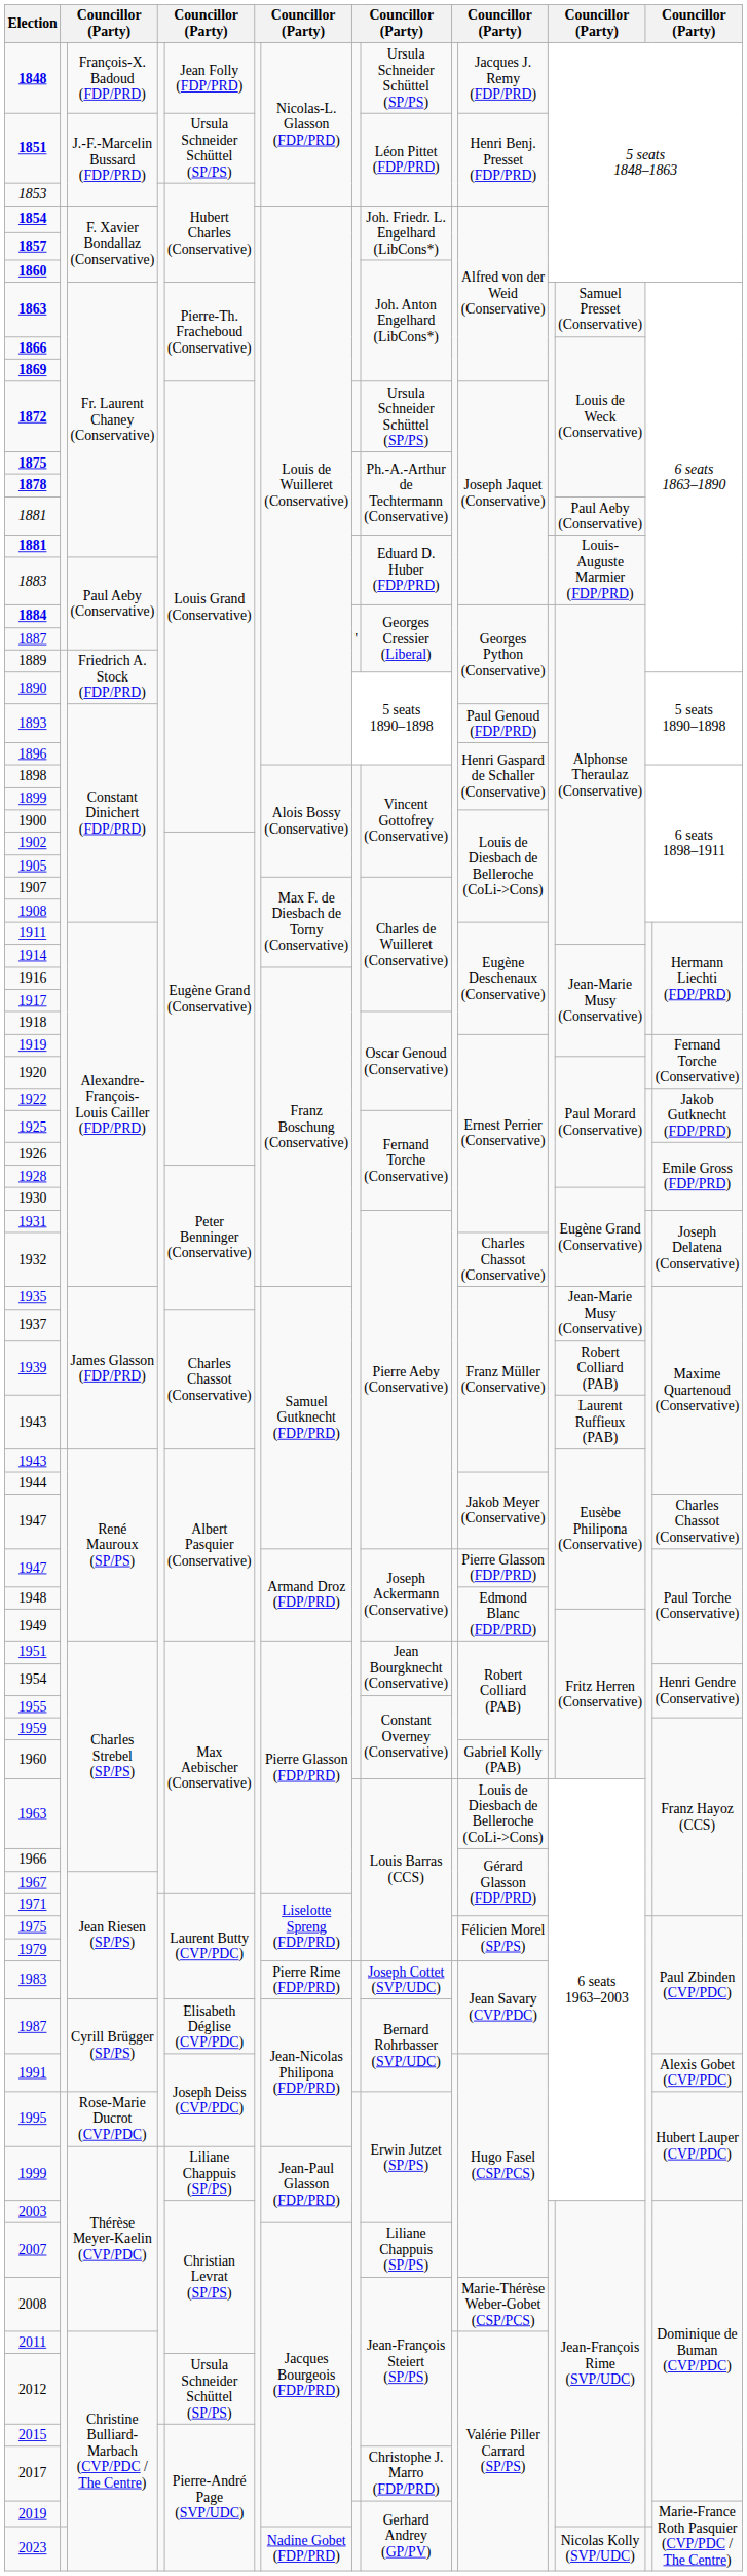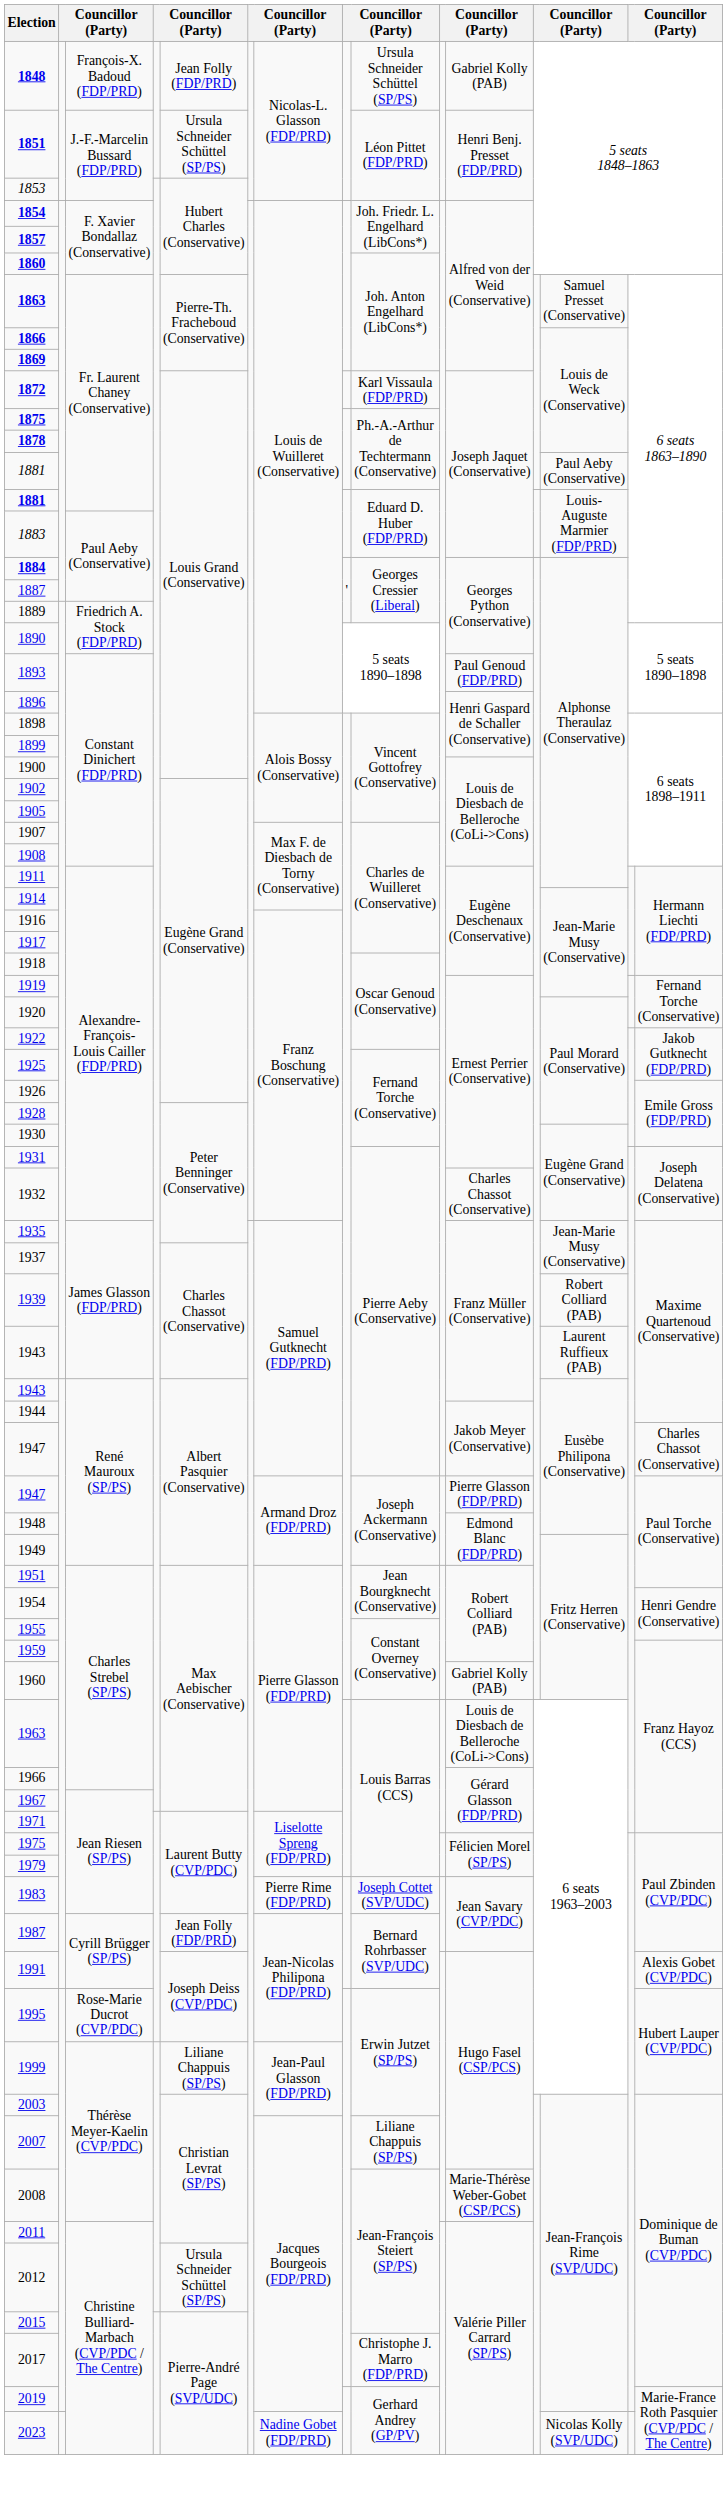1848 | column 11: Jacques J. Remy (FDP/PRD) -> Gabriel Kolly (PAB)
1872 | column 9: Ursula Schneider Schüttel (SP/PS) -> Karl Vissaula (FDP/PRD)
1987 | column 5: Elisabeth Déglise (CVP/PDC) -> Jean Folly (FDP/PRD)
